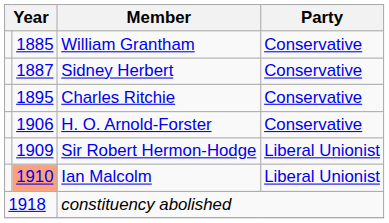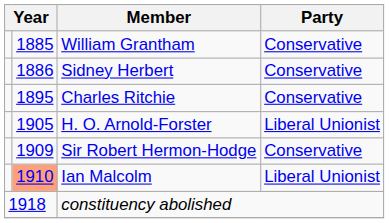Sidney Herbert | column 2: 1887 -> 1886
H. O. Arnold-Forster | column 2: 1906 -> 1905
H. O. Arnold-Forster | Party: Conservative -> Liberal Unionist
Sir Robert Hermon-Hodge | Party: Liberal Unionist -> Conservative
